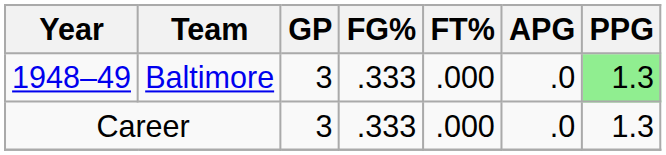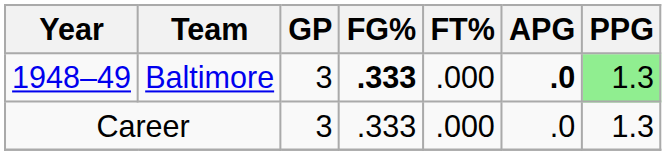1948–49 | FG%: normal -> bold
1948–49 | APG: normal -> bold
